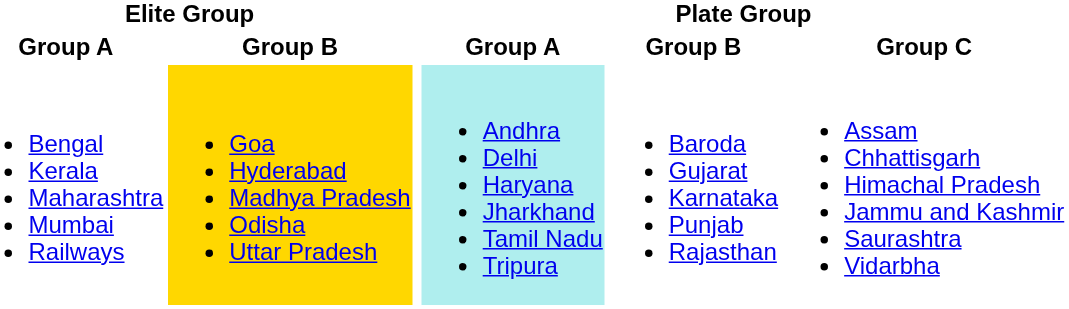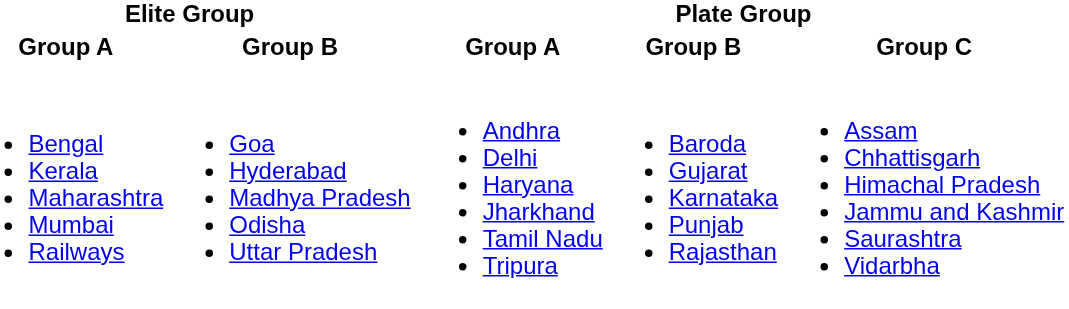Bengal Kerala Maharashtra Mumbai Railways | Elite Group / Group B: gold background -> no background
Bengal Kerala Maharashtra Mumbai Railways | Plate Group / Group A: paleturquoise background -> no background
